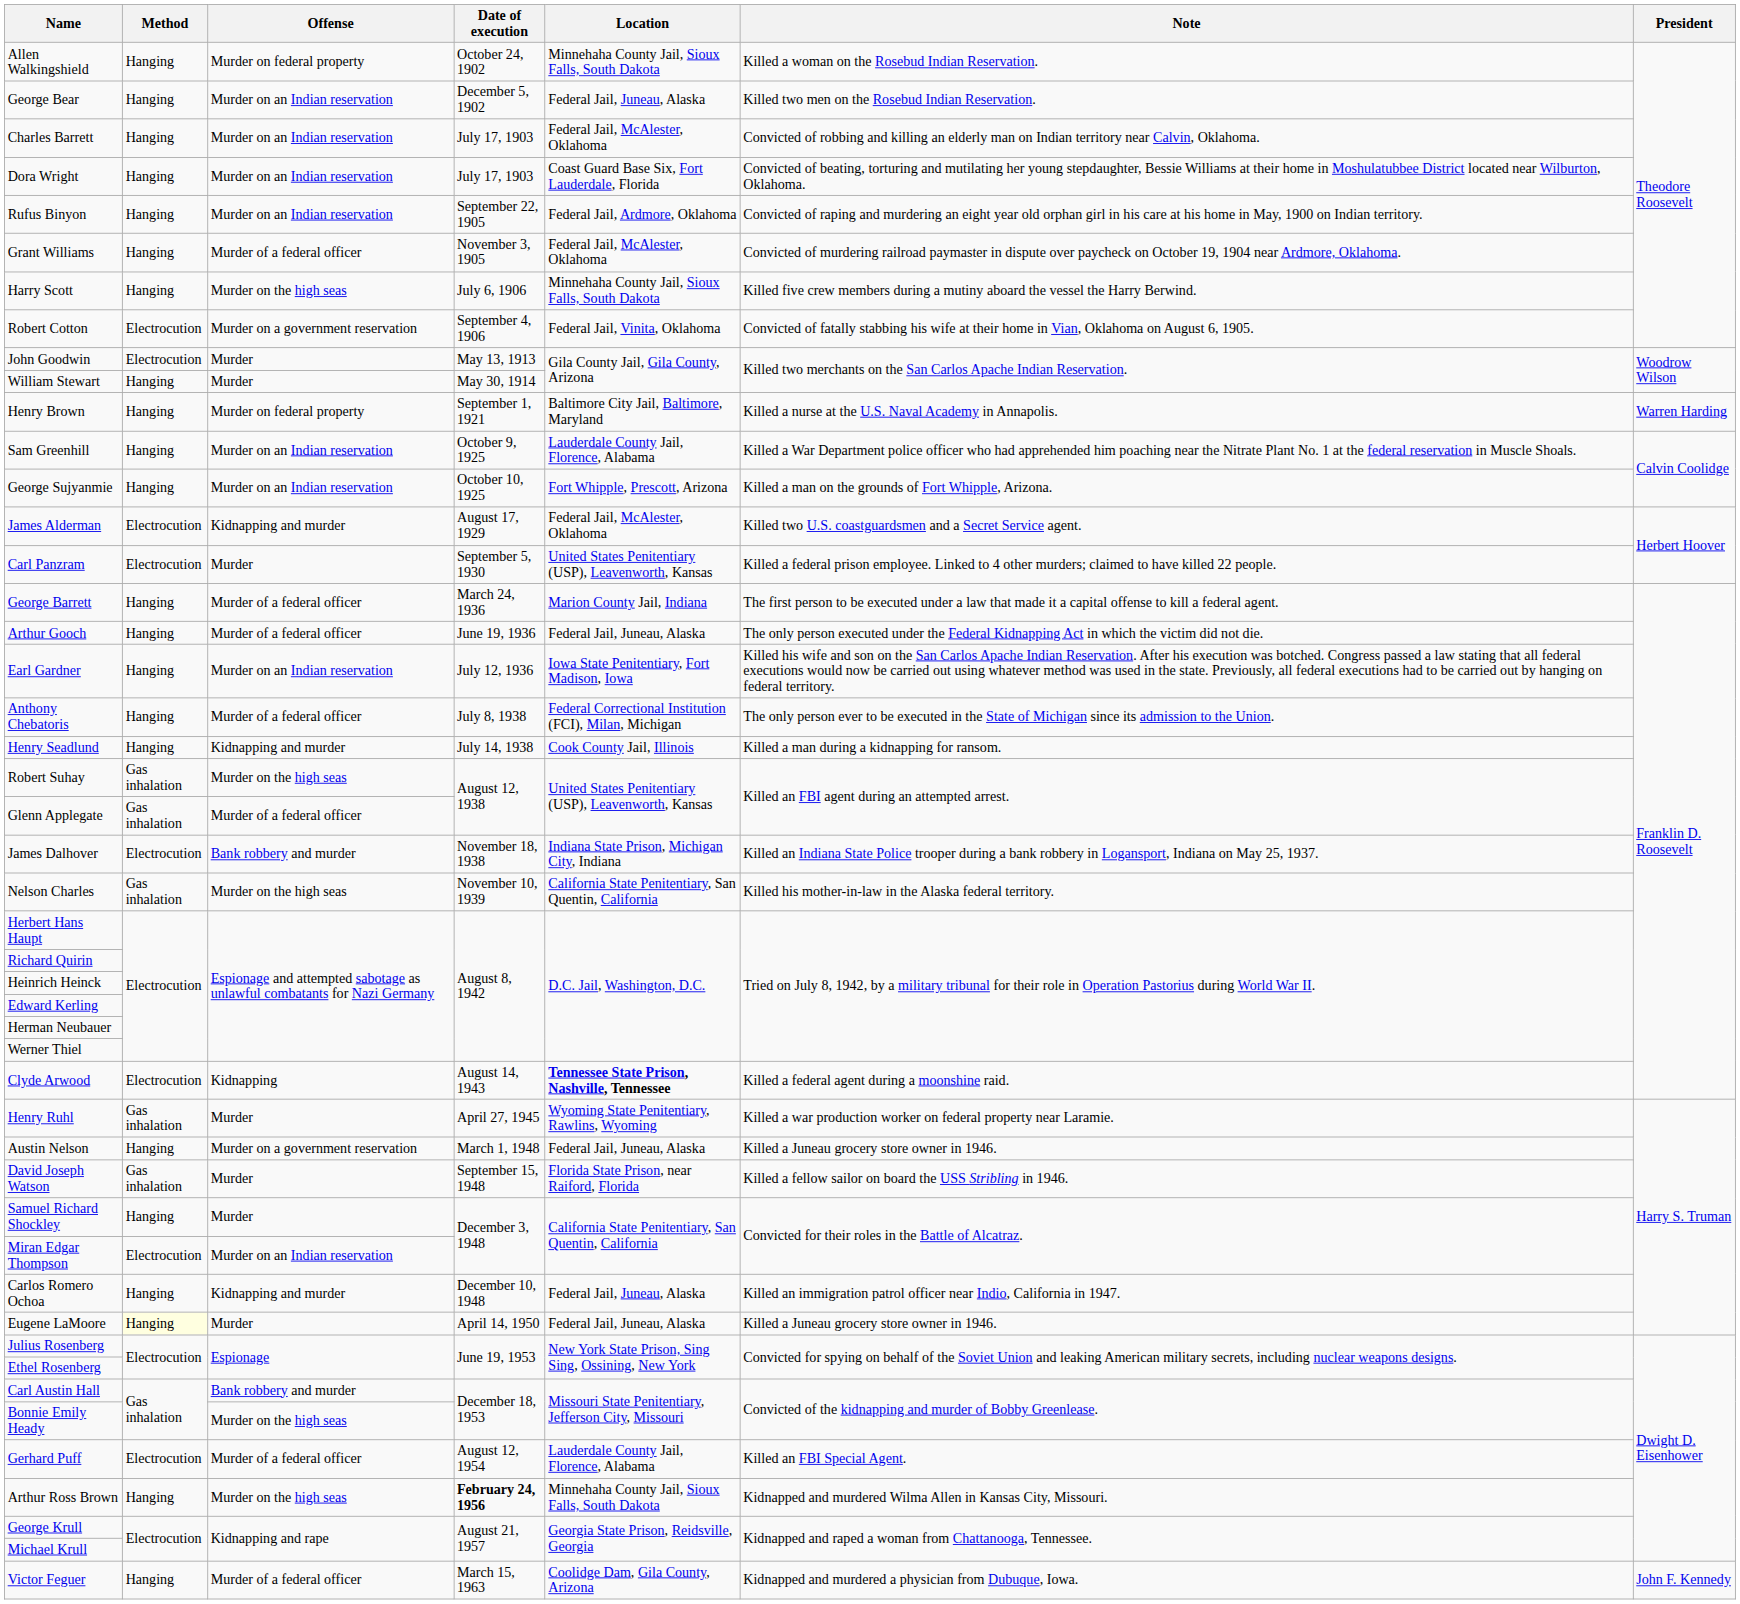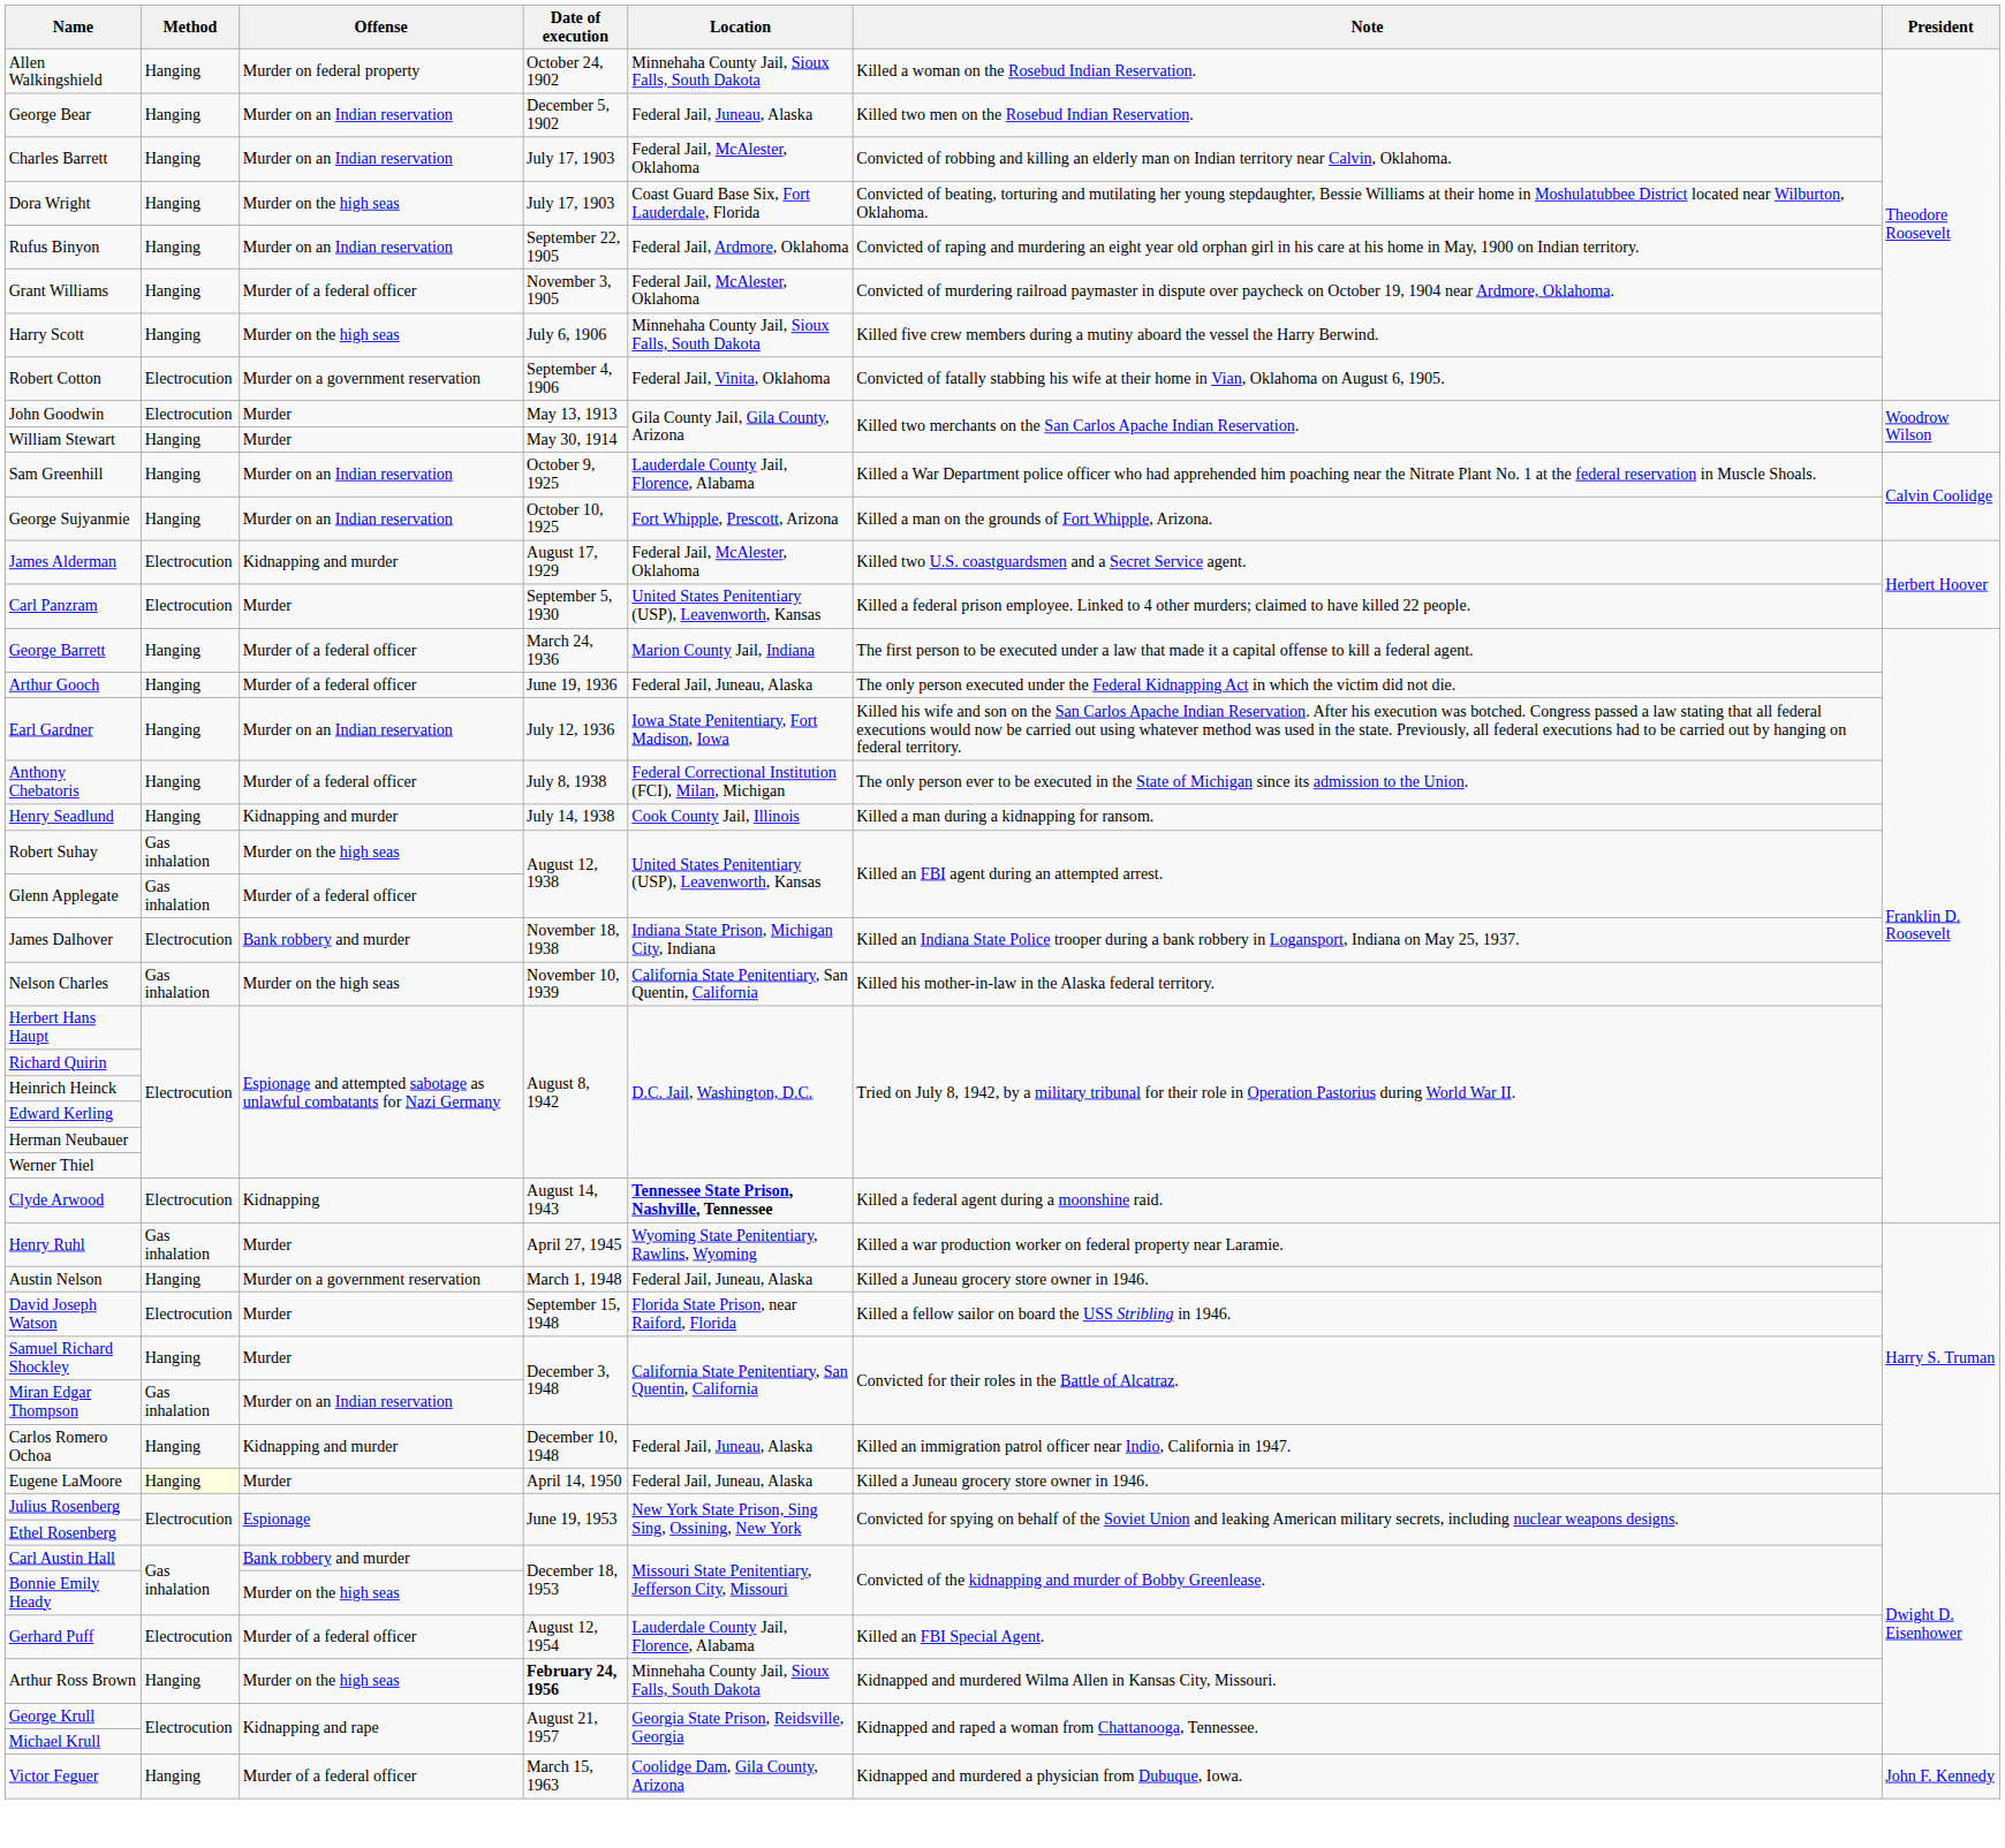Dora Wright | Offense: Murder on an Indian reservation -> Murder on the high seas
- row: Henry Brown | Hanging | Murder on federal property | September 1, 1921 | Baltimore City Jail, Baltimore, Maryland | Killed a nurse at the U.S. Naval Academy in Annapolis. | Warren Harding
David Joseph Watson | Method: Gas inhalation -> Electrocution
Miran Edgar Thompson | Method: Electrocution -> Gas inhalation
